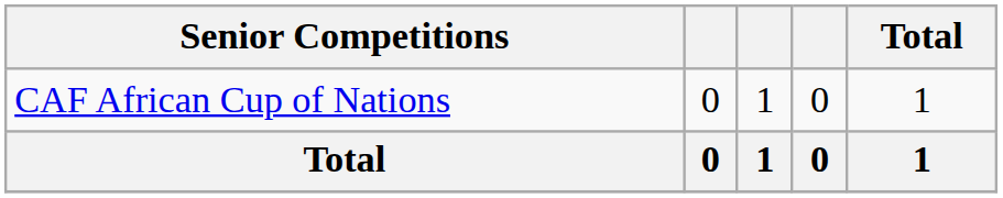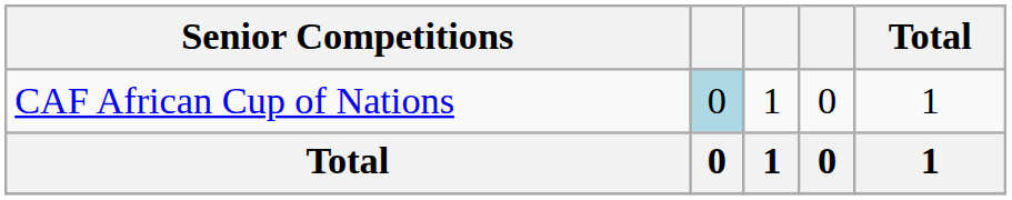CAF African Cup of Nations | column 2: no background -> lightblue background
